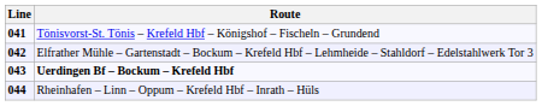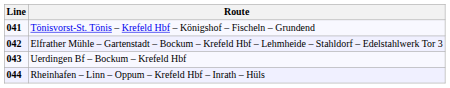Uerdingen Bf – Bockum – Krefeld Hbf | Route: bold -> normal
